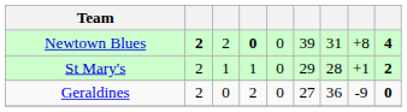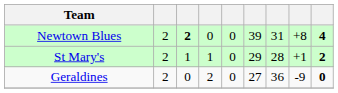Newtown Blues | column 2: bold -> normal
Newtown Blues | column 3: normal -> bold
Newtown Blues | column 4: bold -> normal
